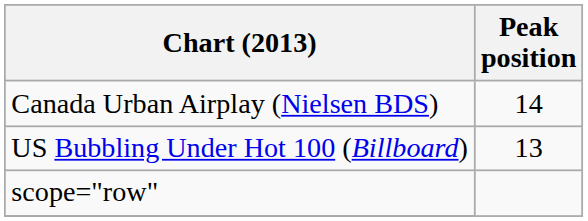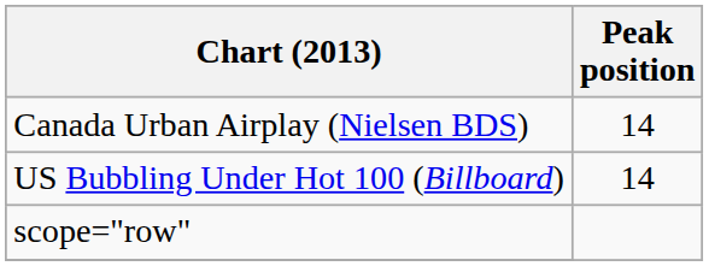US Bubbling Under Hot 100 (Billboard) | Peak position: 13 -> 14
